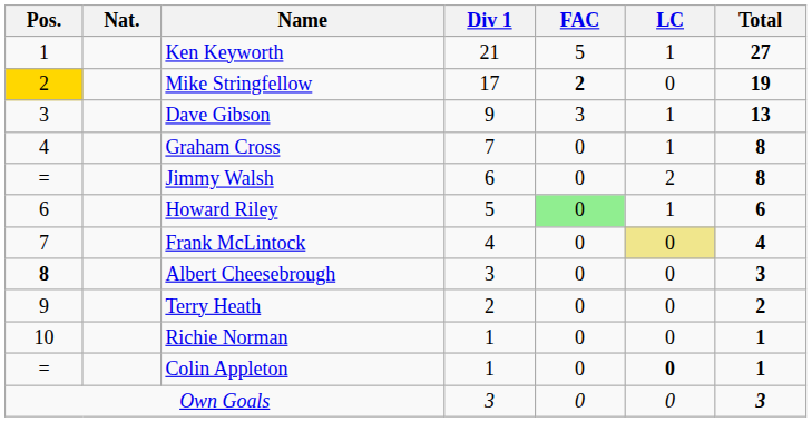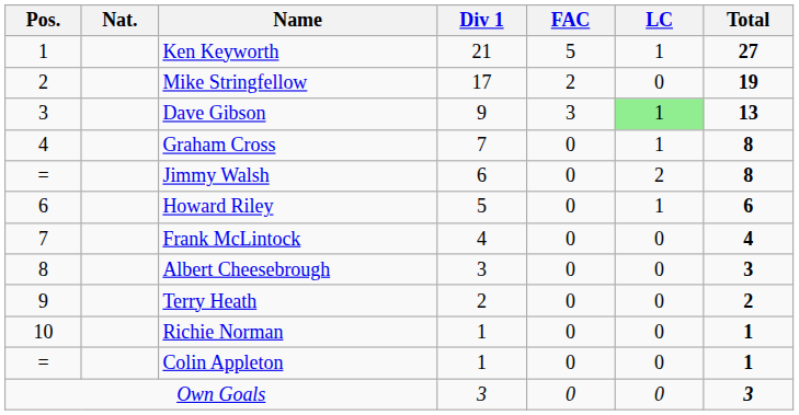Mike Stringfellow | Pos.: gold background -> no background
Mike Stringfellow | FAC: bold -> normal
Dave Gibson | LC: no background -> lightgreen background
Howard Riley | FAC: lightgreen background -> no background
Frank McLintock | LC: khaki background -> no background
Albert Cheesebrough | Pos.: bold -> normal
Colin Appleton | LC: bold -> normal
